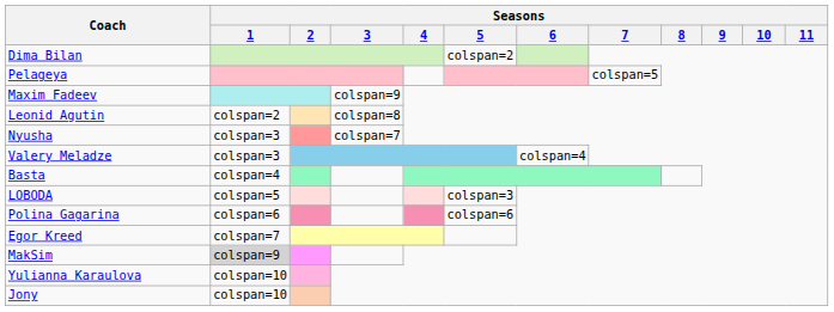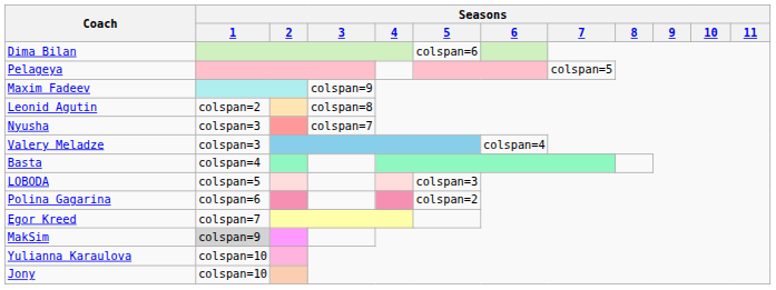Dima Bilan | Seasons / 5: colspan=2 -> colspan=6
Polina Gagarina | Seasons / 5: colspan=6 -> colspan=2
